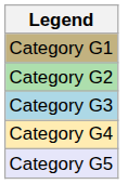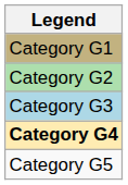row 5 | column 1: normal -> bold
row 6 | column 1: lavender background -> no background
